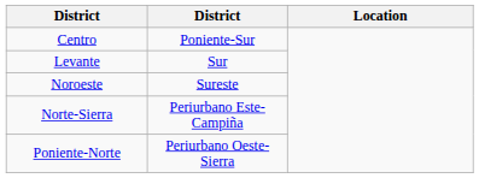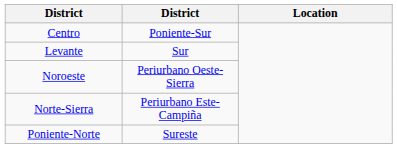Noroeste | column 2: Sureste -> Periurbano Oeste-Sierra
Poniente-Norte | column 2: Periurbano Oeste-Sierra -> Sureste
